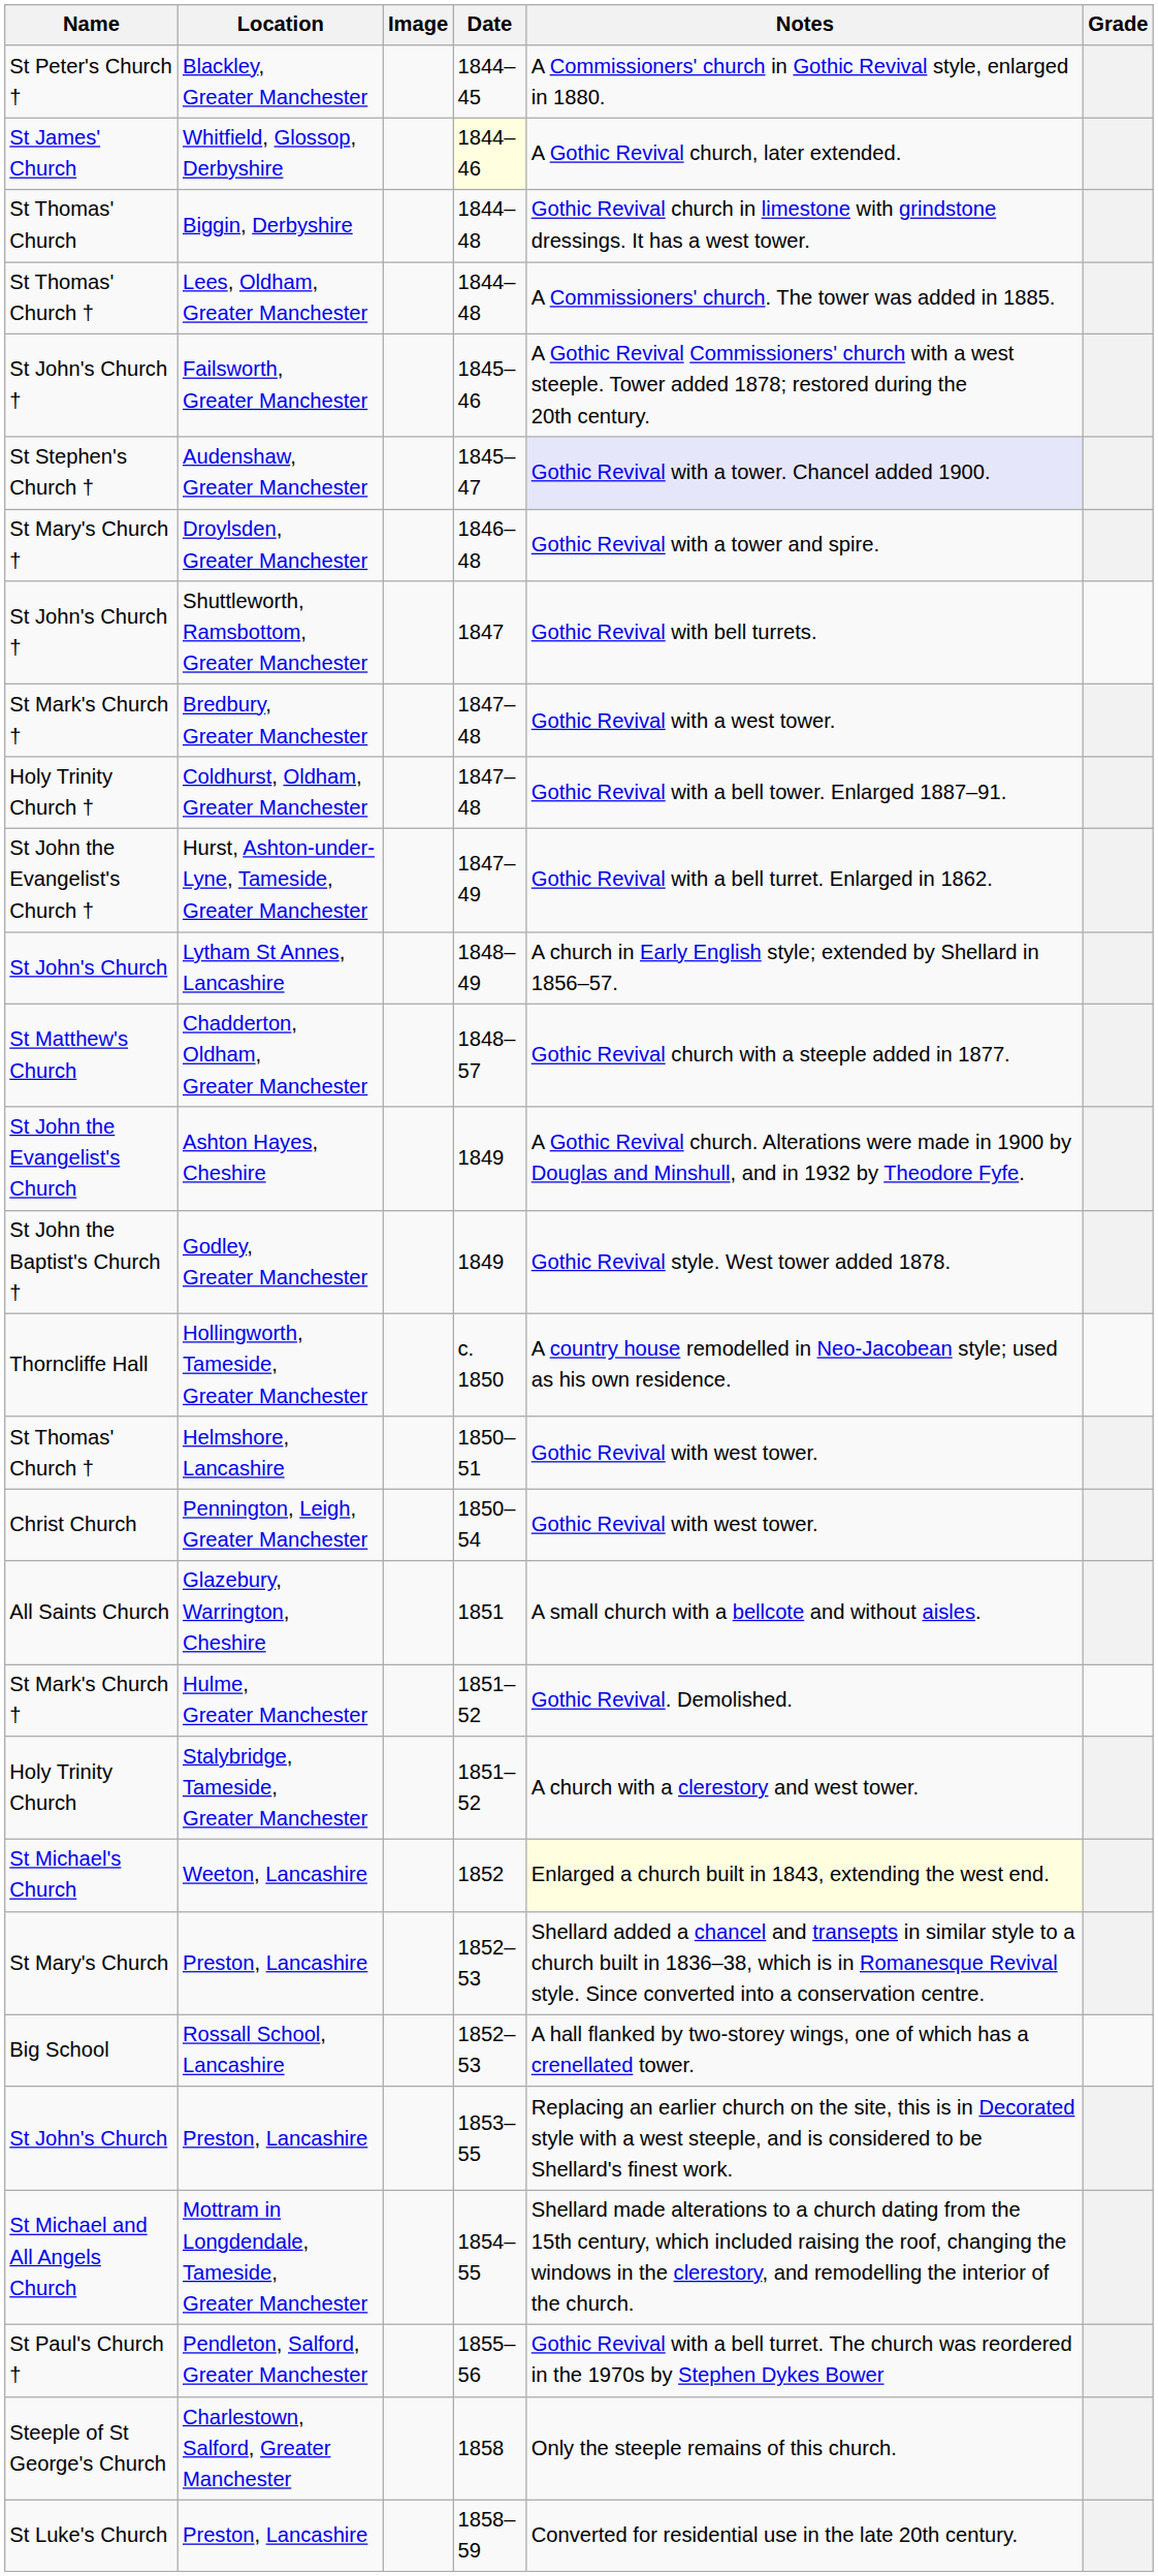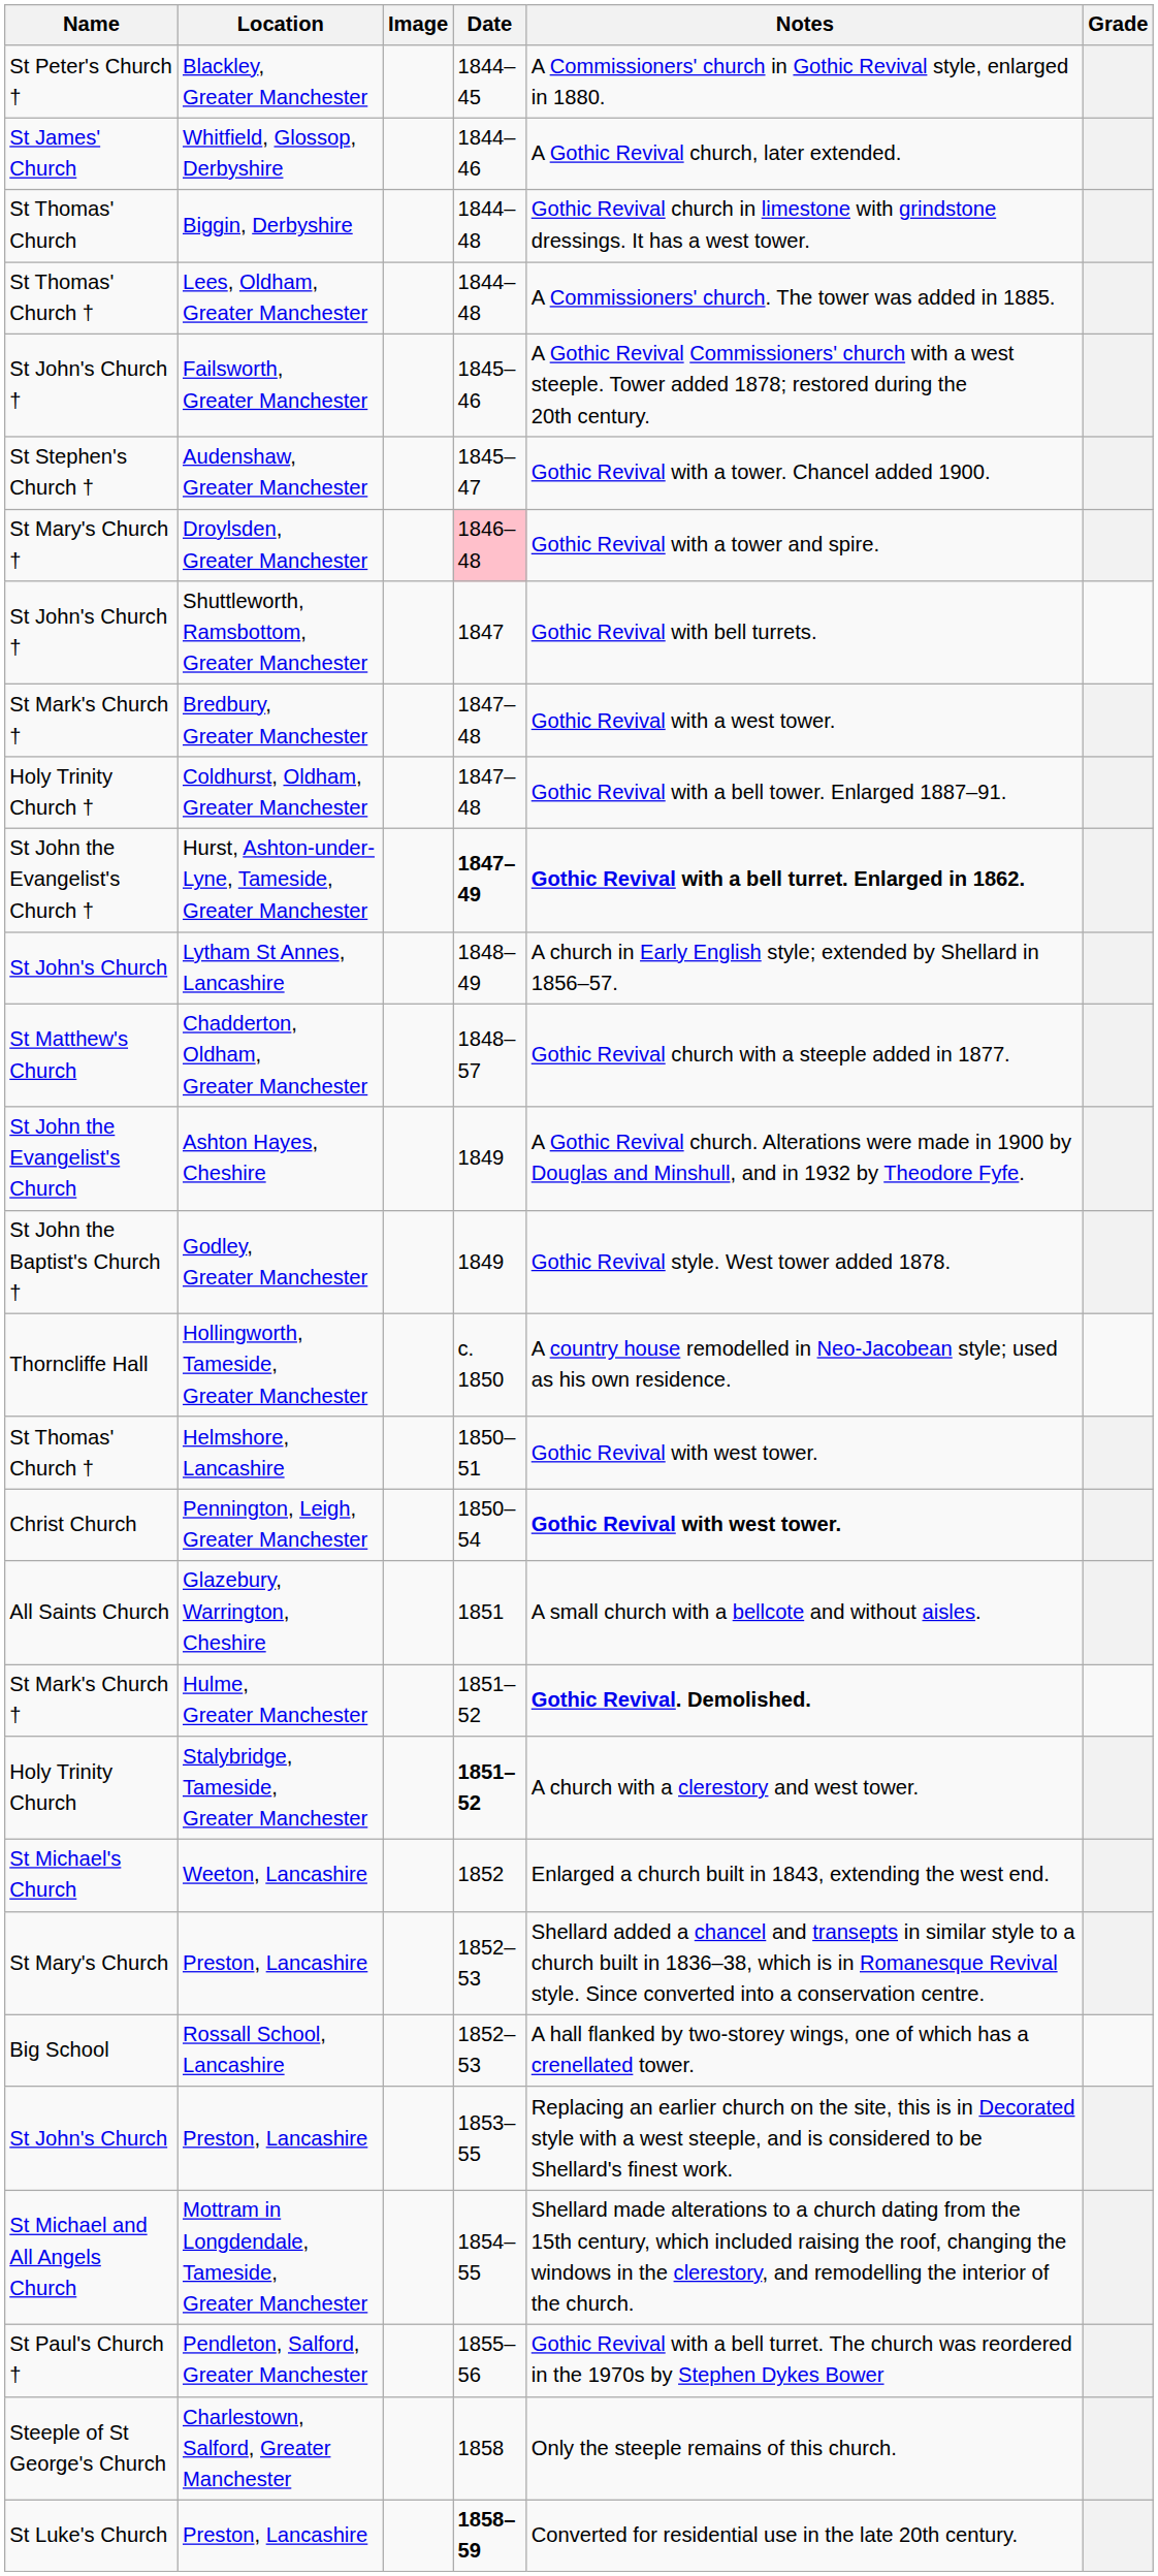Whitfield, Glossop, Derbyshire | Date: lightyellow background -> no background
Audenshaw, Greater Manchester | Notes: lavender background -> no background
Droylsden, Greater Manchester | Date: no background -> pink background
Hurst, Ashton-under-Lyne, Tameside, Greater Manchester | Date: normal -> bold
Hurst, Ashton-under-Lyne, Tameside, Greater Manchester | Notes: normal -> bold
Pennington, Leigh, Greater Manchester | Notes: normal -> bold
Hulme, Greater Manchester | Notes: normal -> bold
Stalybridge, Tameside, Greater Manchester | Date: normal -> bold
Weeton, Lancashire | Notes: lightyellow background -> no background
St Luke's Church / Preston, Lancashire | Date: normal -> bold
